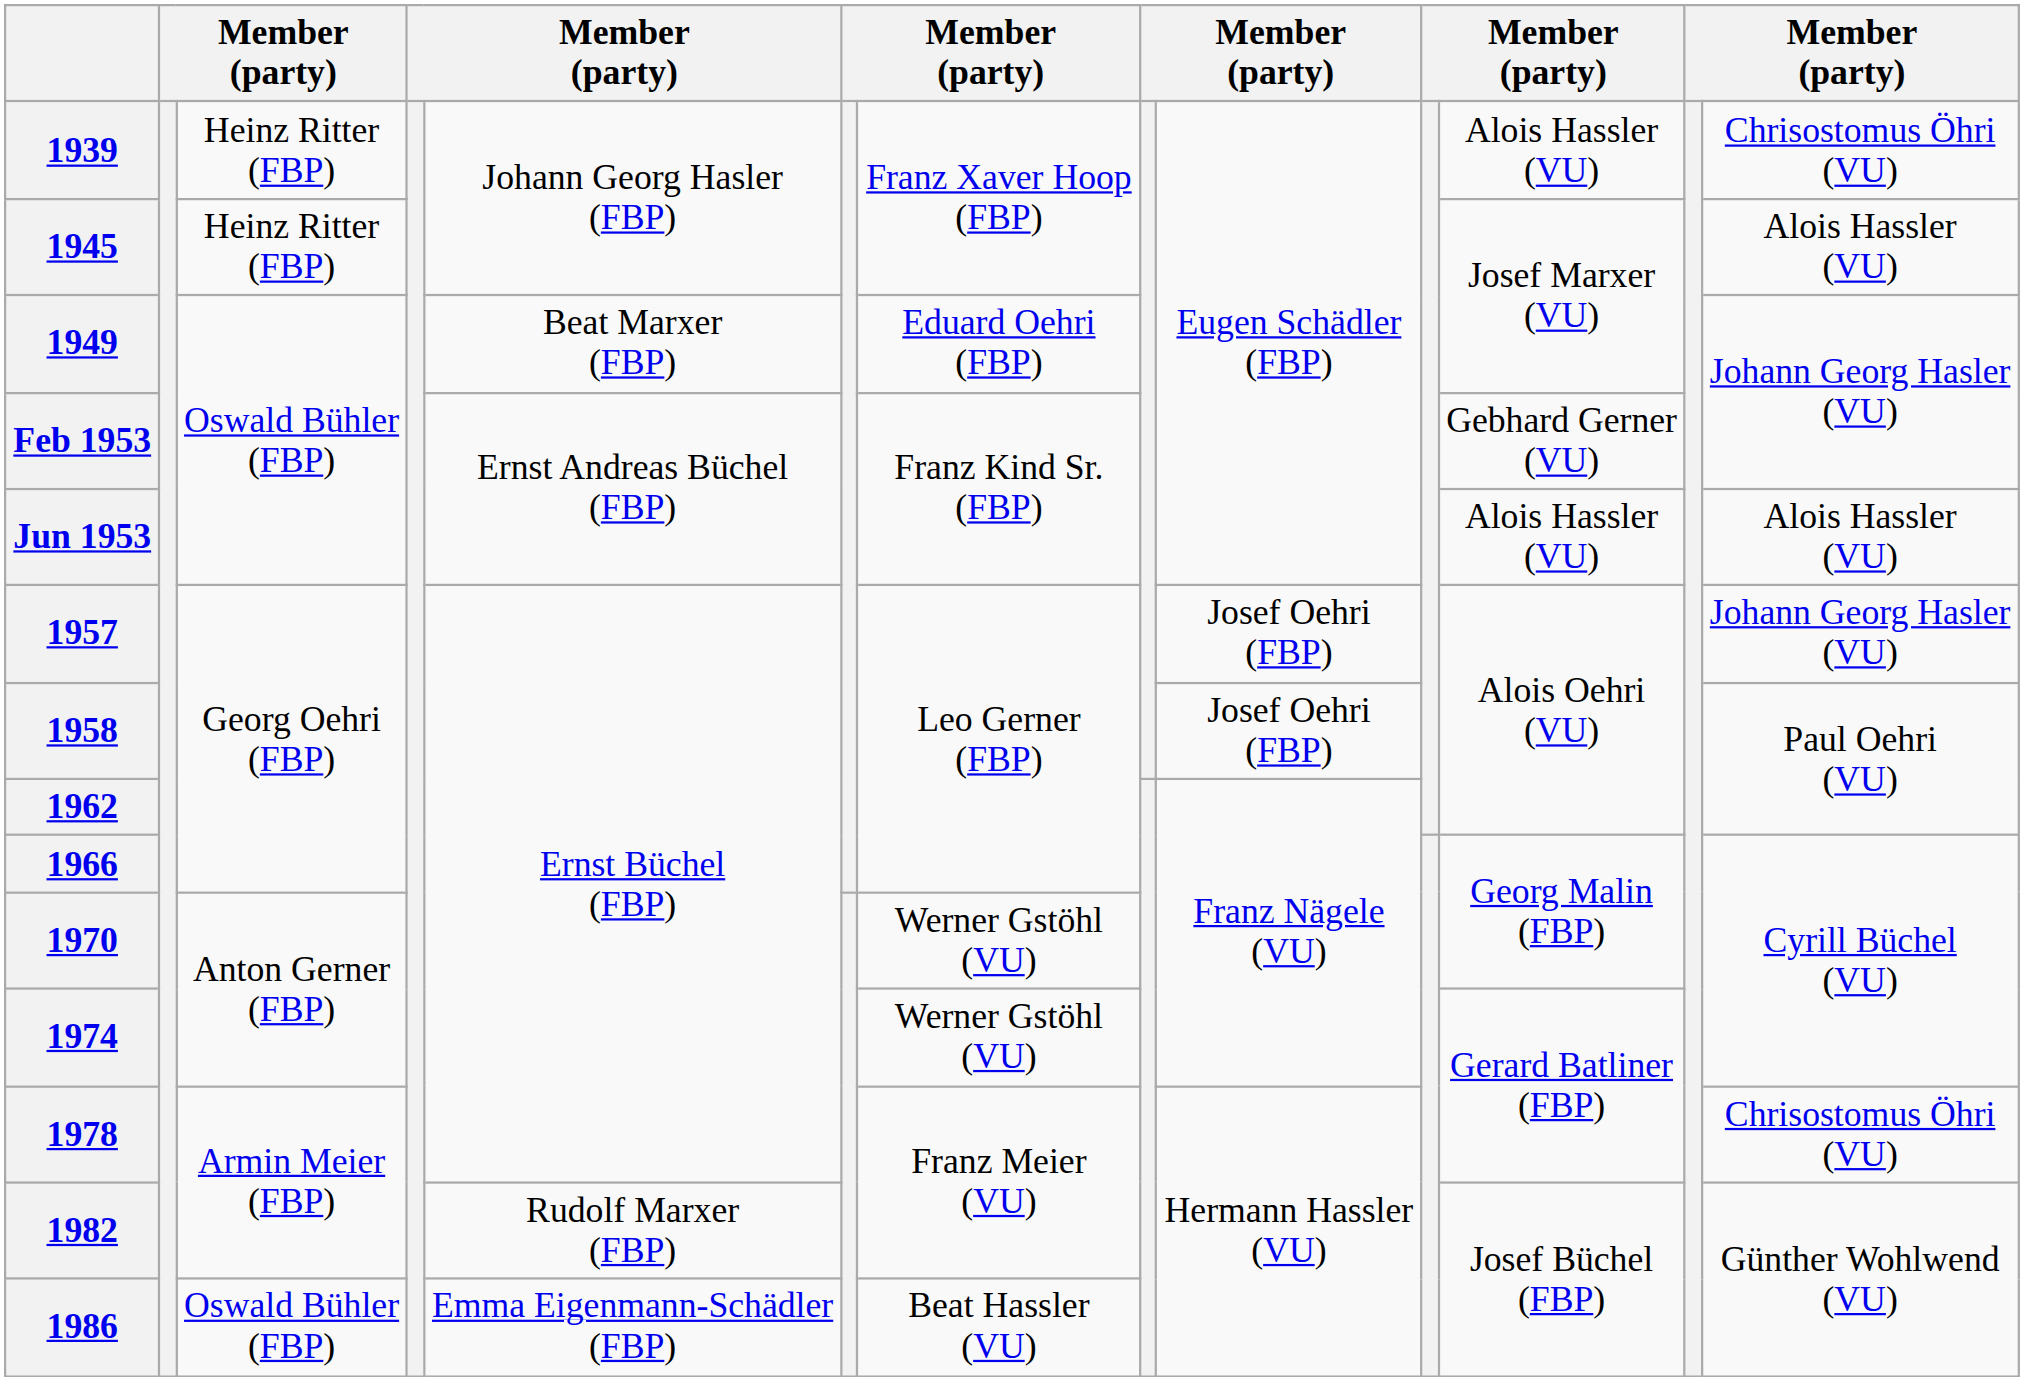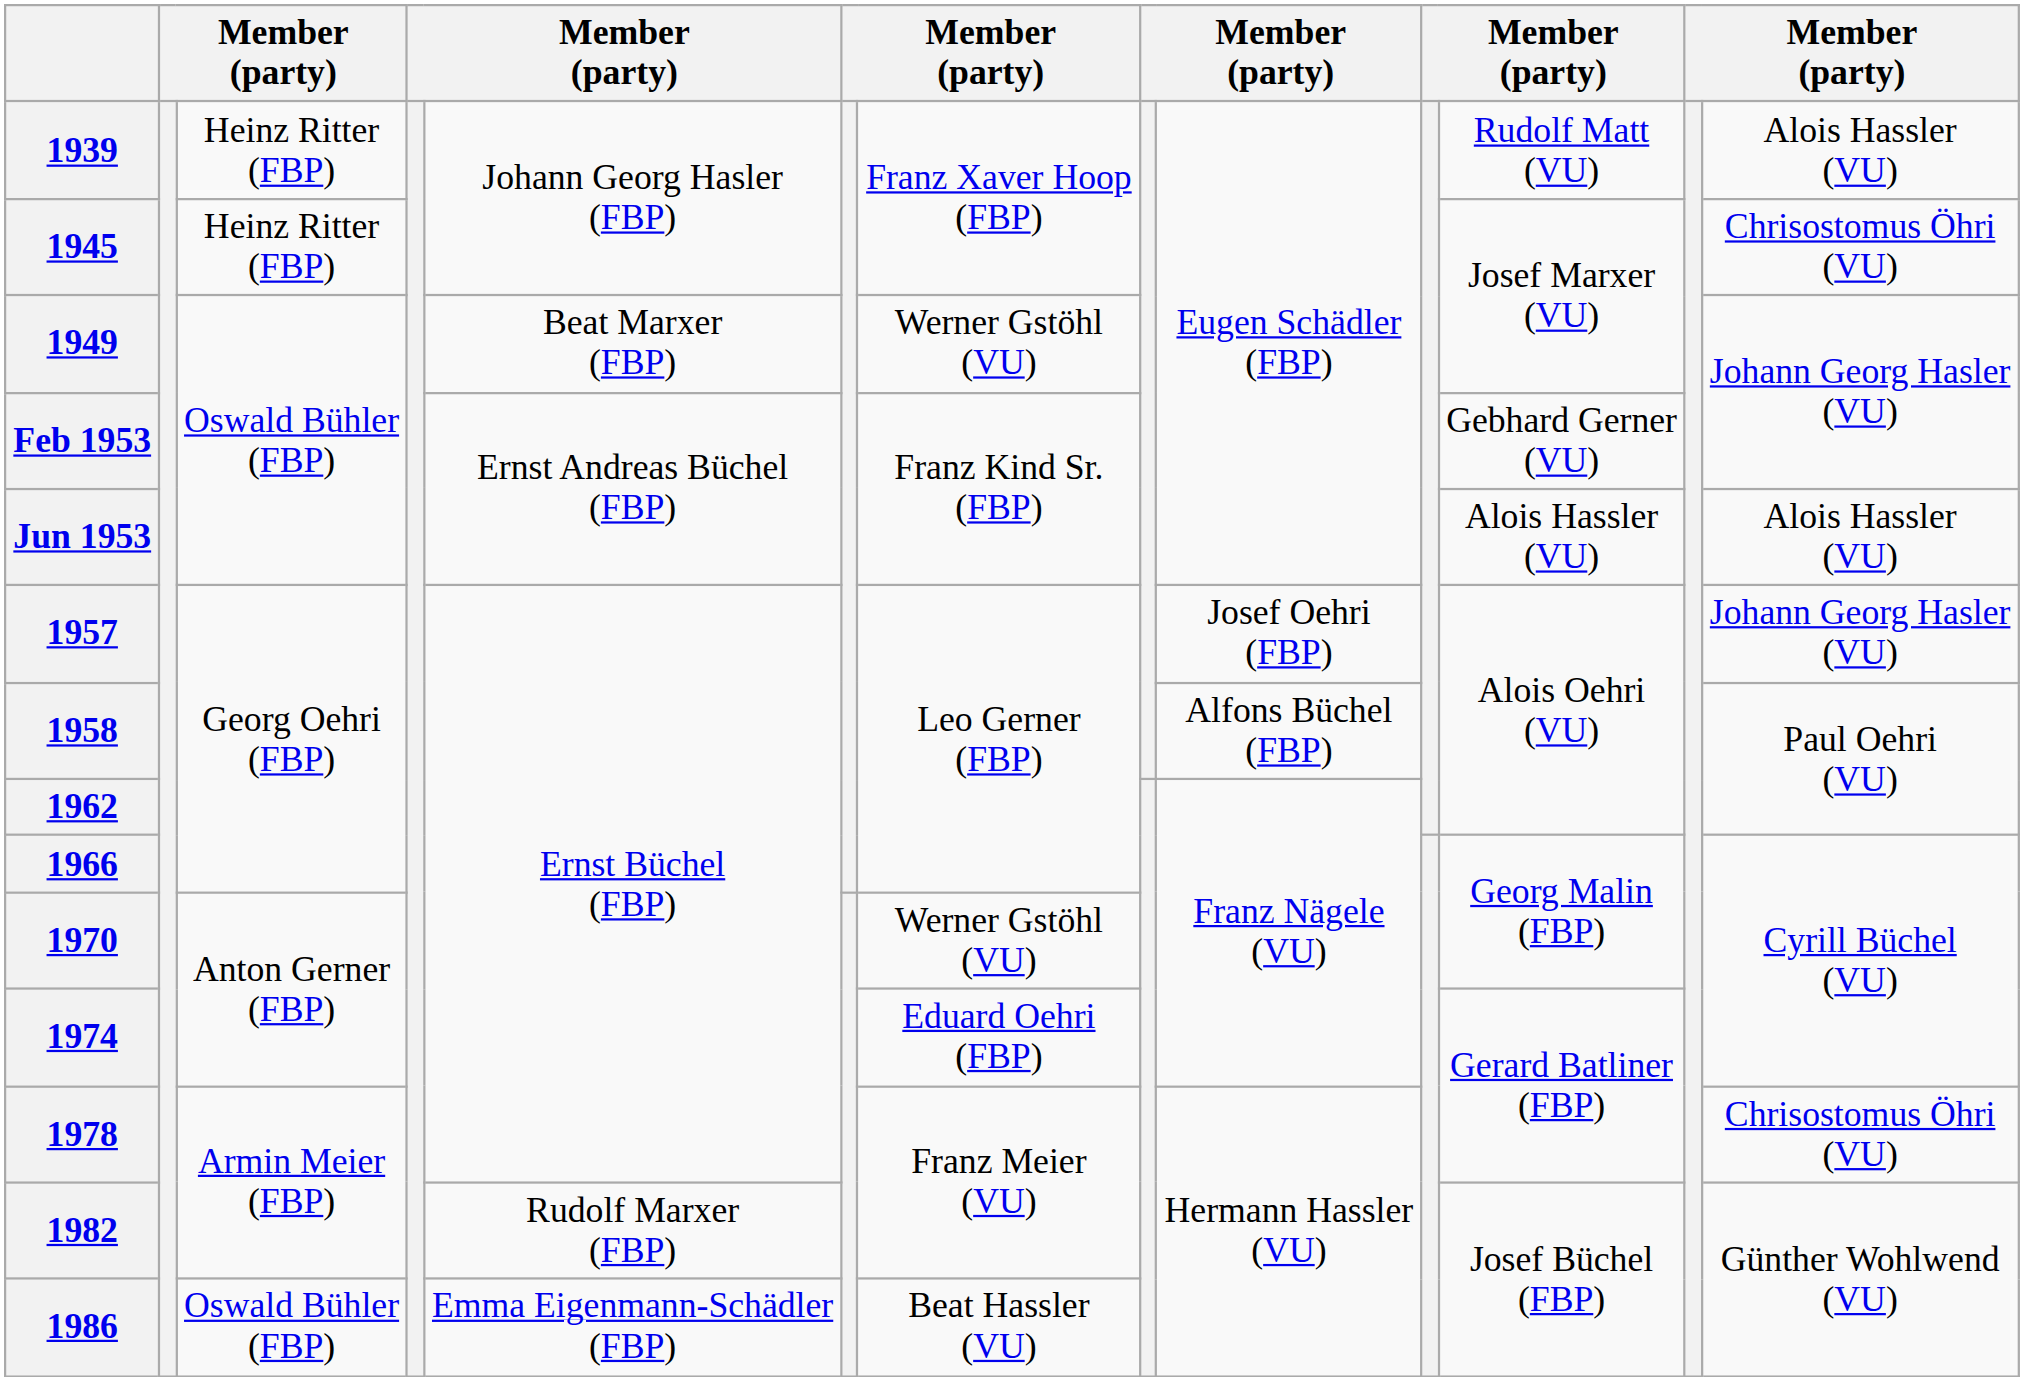1939 | column 11: Alois Hassler (VU) -> Rudolf Matt (VU)
1939 | column 13: Chrisostomus Öhri (VU) -> Alois Hassler (VU)
1945 | column 13: Alois Hassler (VU) -> Chrisostomus Öhri (VU)
1949 | column 7: Eduard Oehri (FBP) -> Werner Gstöhl (VU)
1958 | column 9: Josef Oehri (FBP) -> Alfons Büchel (FBP)
1974 | column 7: Werner Gstöhl (VU) -> Eduard Oehri (FBP)
